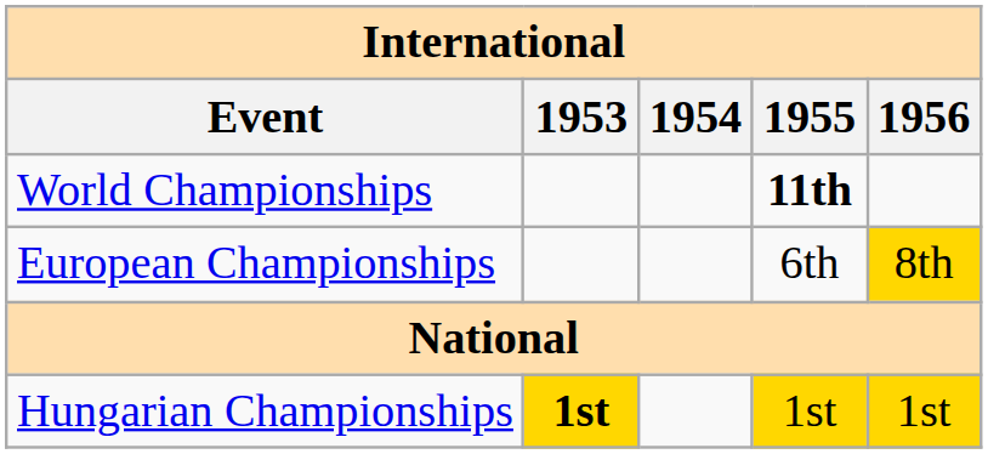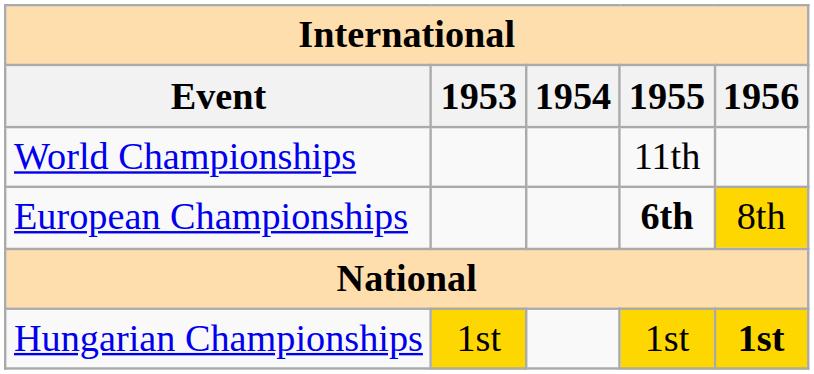World Championships | 1955: bold -> normal
European Championships | 1955: normal -> bold
Hungarian Championships | 1953: bold -> normal
Hungarian Championships | 1956: normal -> bold
